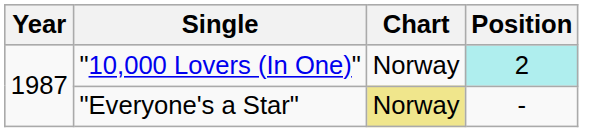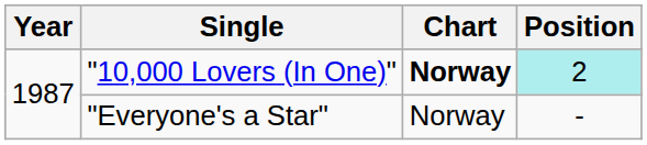"10,000 Lovers (In One)" | Chart: normal -> bold
"Everyone's a Star" | Chart: khaki background -> no background
